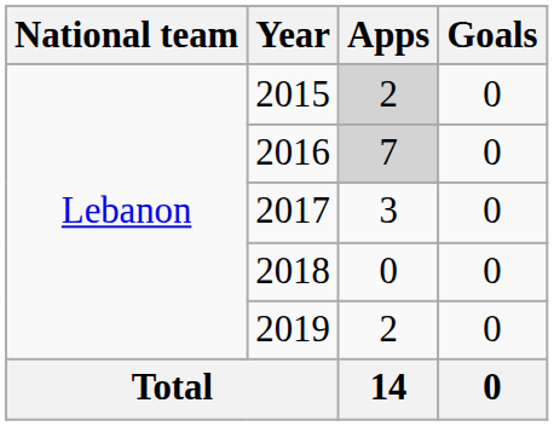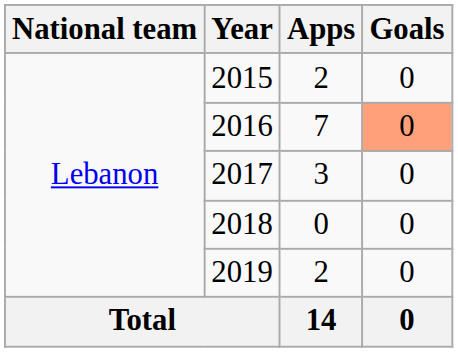2015 | Apps: lightgrey background -> no background
2016 | Apps: lightgrey background -> no background
2016 | Goals: no background -> lightsalmon background
